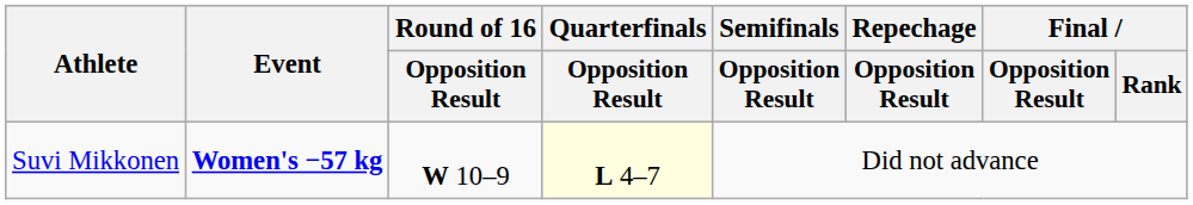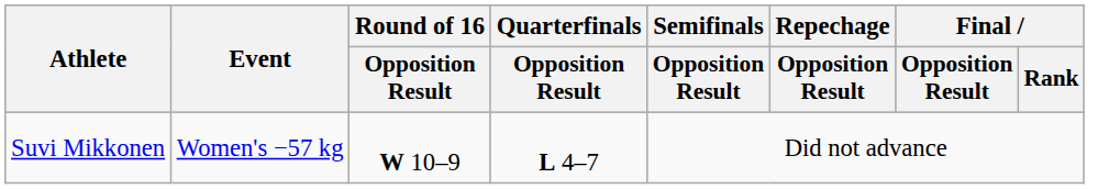Suvi Mikkonen | Event: bold -> normal
Suvi Mikkonen | Quarterfinals / Opposition Result: lightyellow background -> no background
